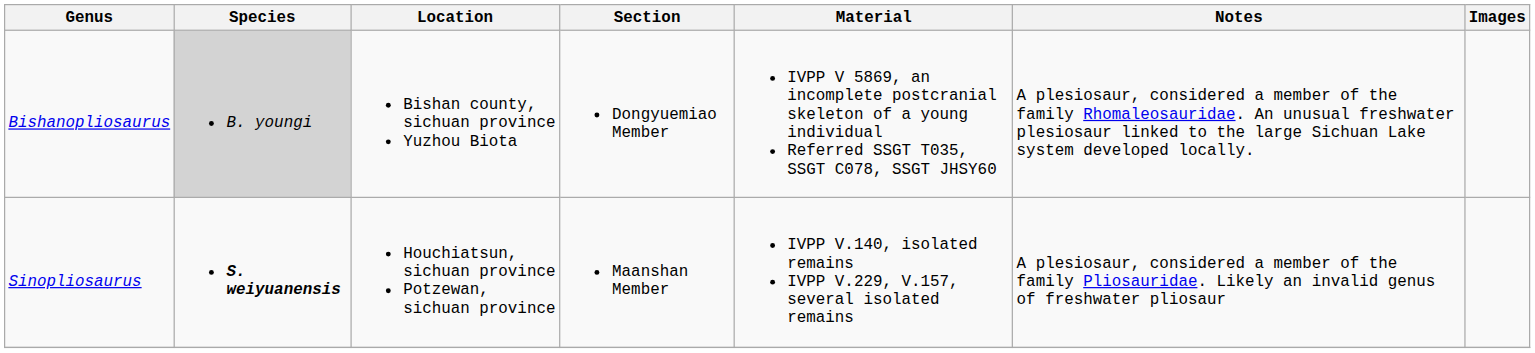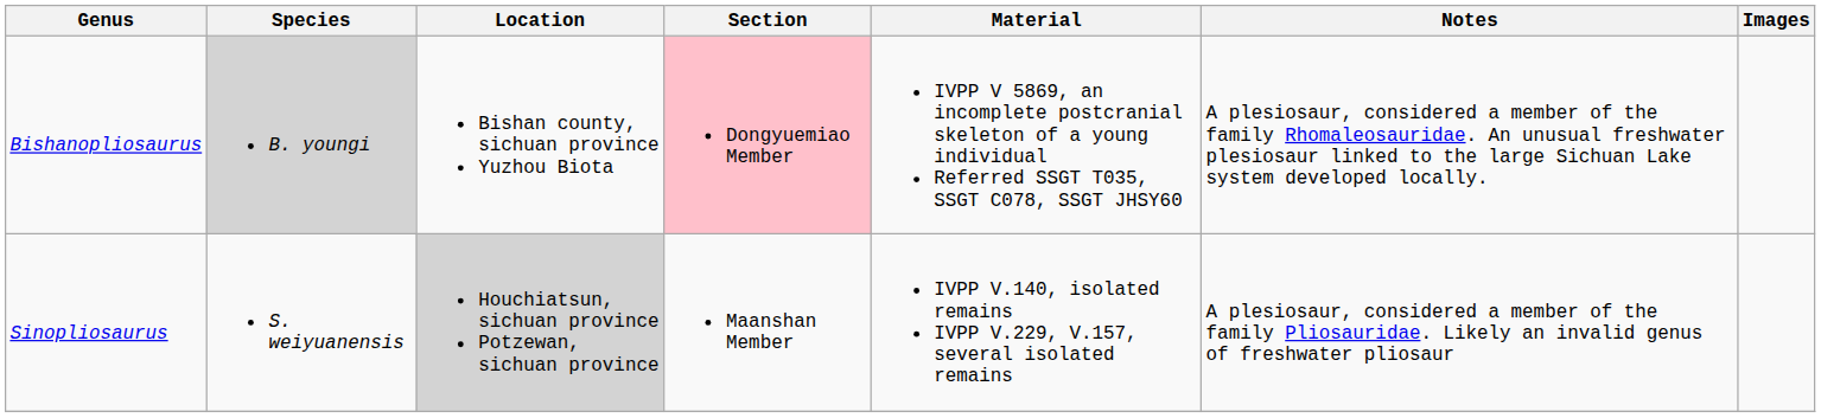Bishanopliosaurus | Section: no background -> pink background
Sinopliosaurus | Species: bold -> normal
Sinopliosaurus | Location: no background -> lightgrey background
